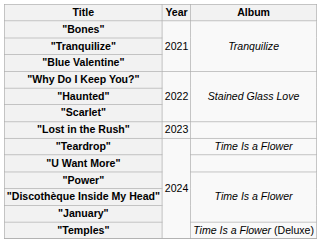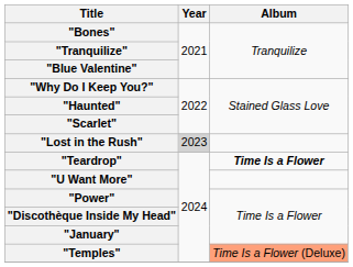"Lost in the Rush" | Year: no background -> lightgrey background
"Teardrop" | Album: normal -> bold
"Temples" | Album: no background -> lightsalmon background
